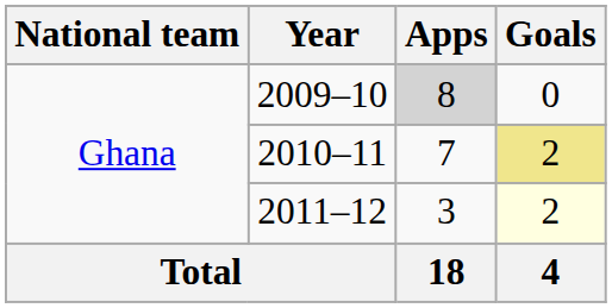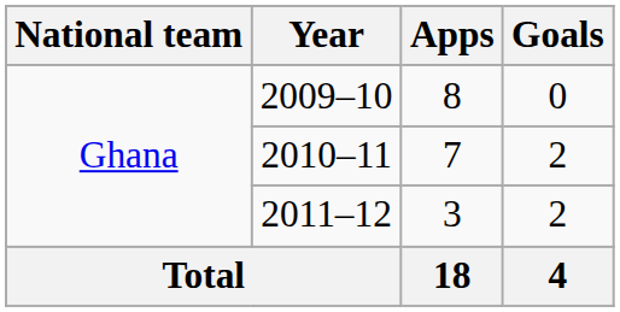2009–10 | Apps: lightgrey background -> no background
2010–11 | Goals: khaki background -> no background
2011–12 | Goals: lightyellow background -> no background
